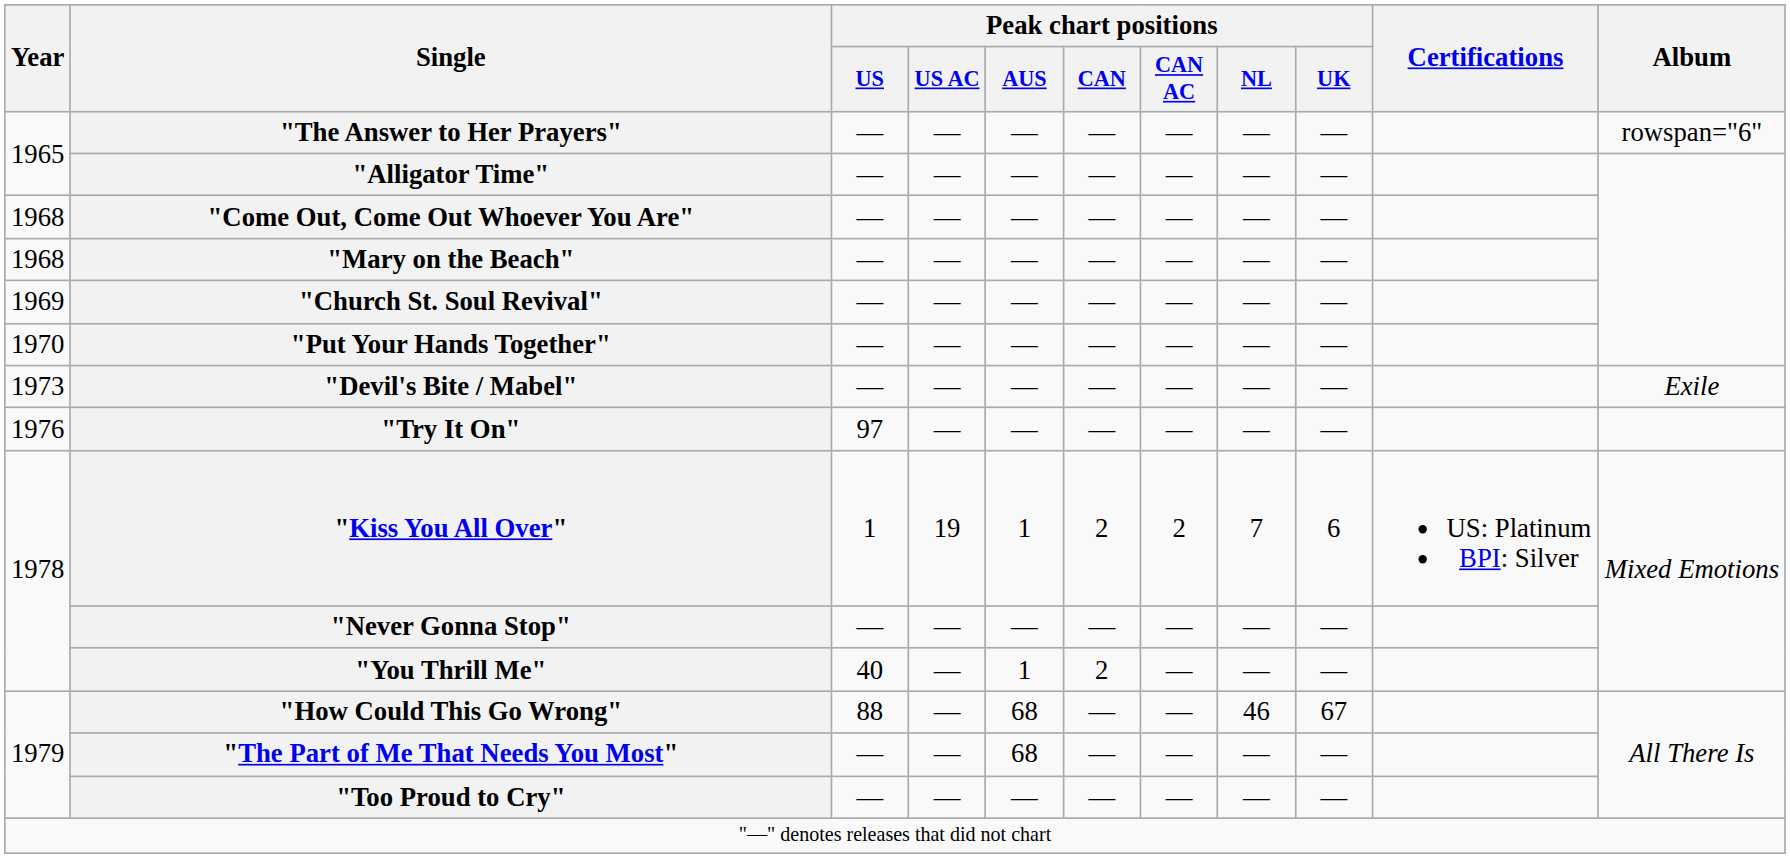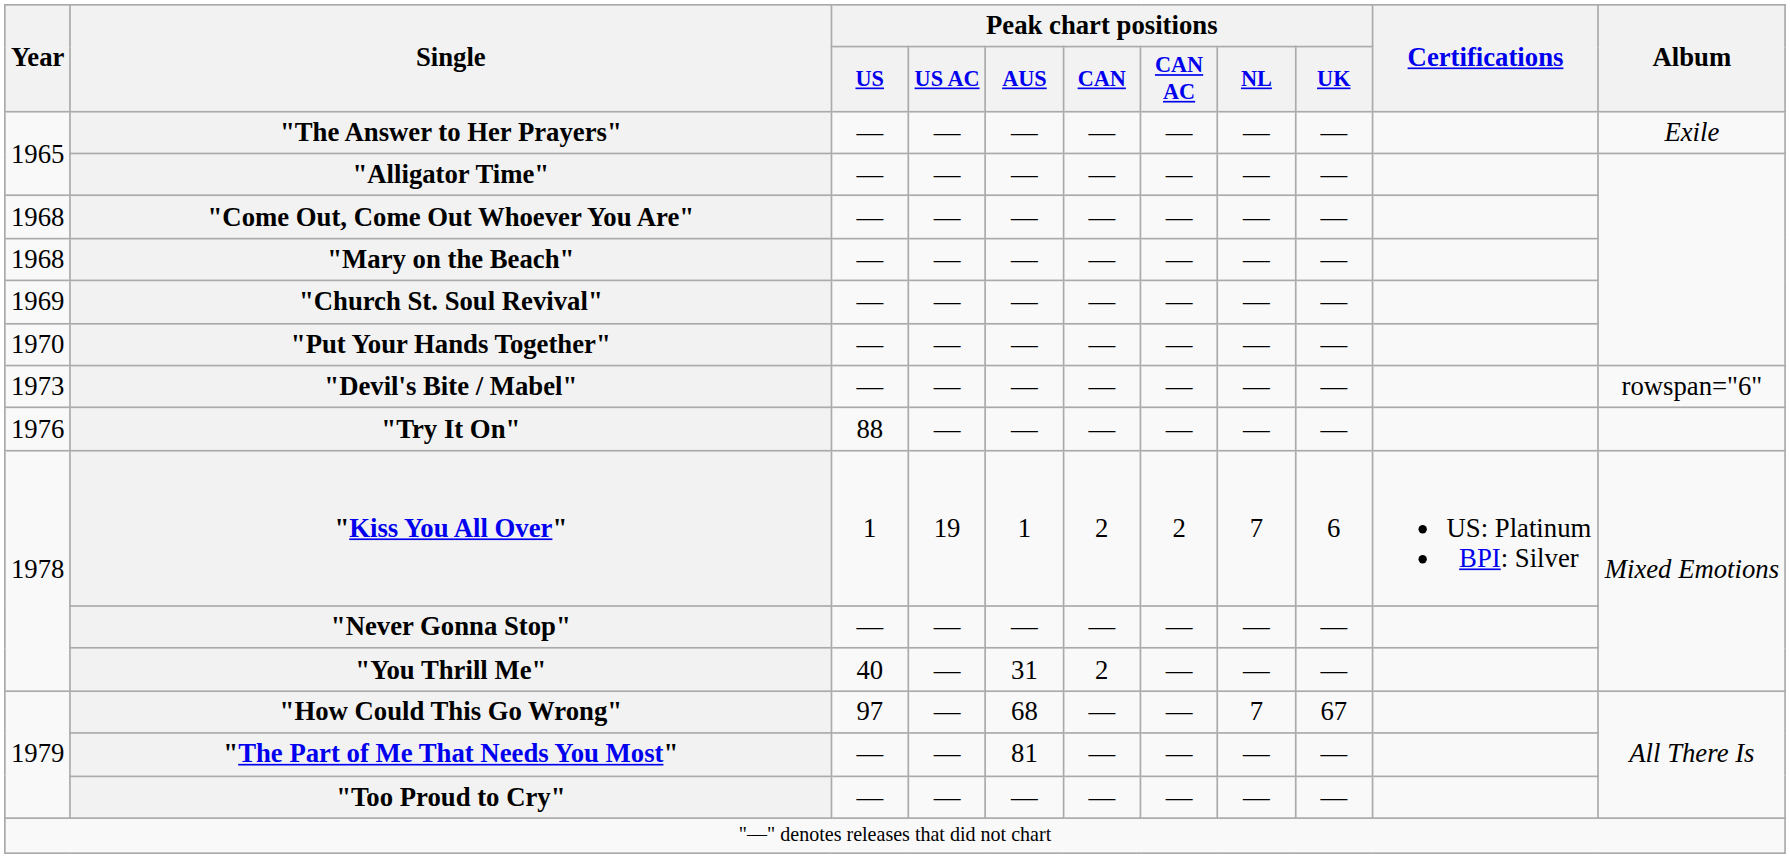"The Answer to Her Prayers" | Album: rowspan="6" -> Exile
"Devil's Bite / Mabel" | Album: Exile -> rowspan="6"
"Try It On" | Peak chart positions / US: 97 -> 88
"You Thrill Me" | Peak chart positions / AUS: 1 -> 31
"How Could This Go Wrong" | Peak chart positions / US: 88 -> 97
"How Could This Go Wrong" | Peak chart positions / NL: 46 -> 7
"The Part of Me That Needs You Most" | Peak chart positions / AUS: 68 -> 81
